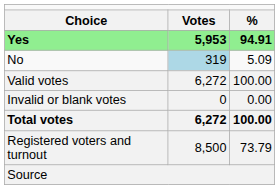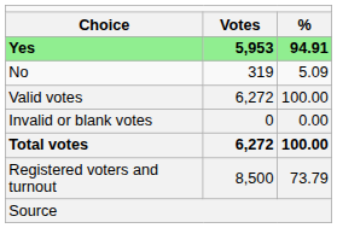No | column 2: lightblue background -> no background
